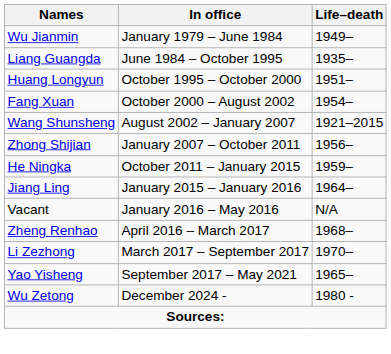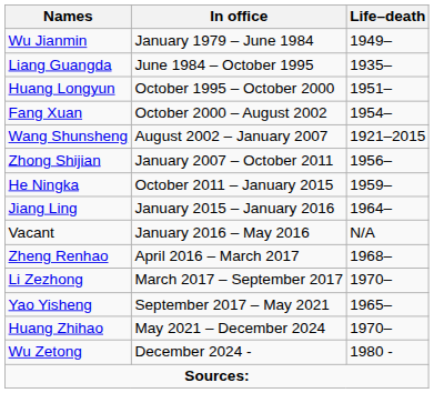+ row: Huang Zhihao | May 2021 – December 2024 | 1970–
